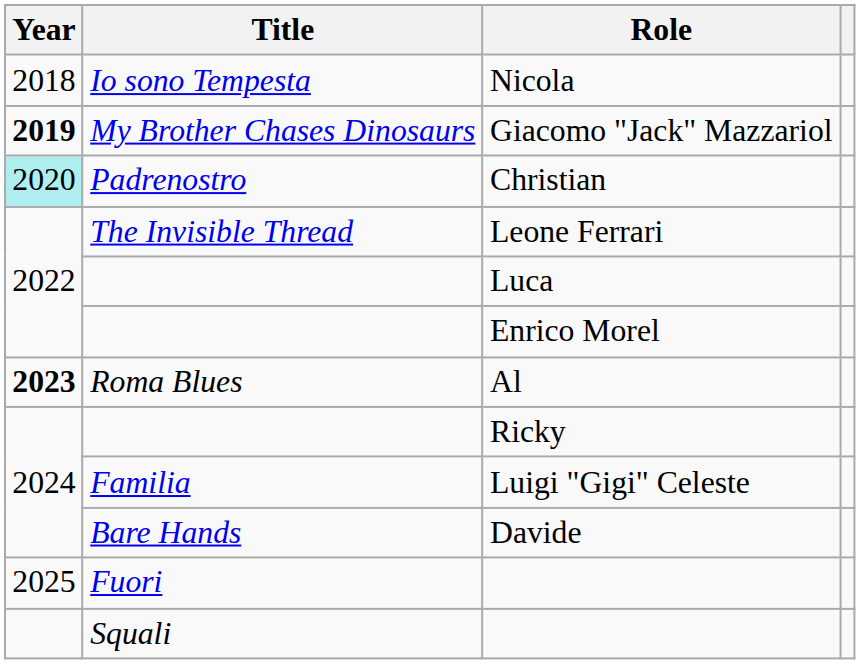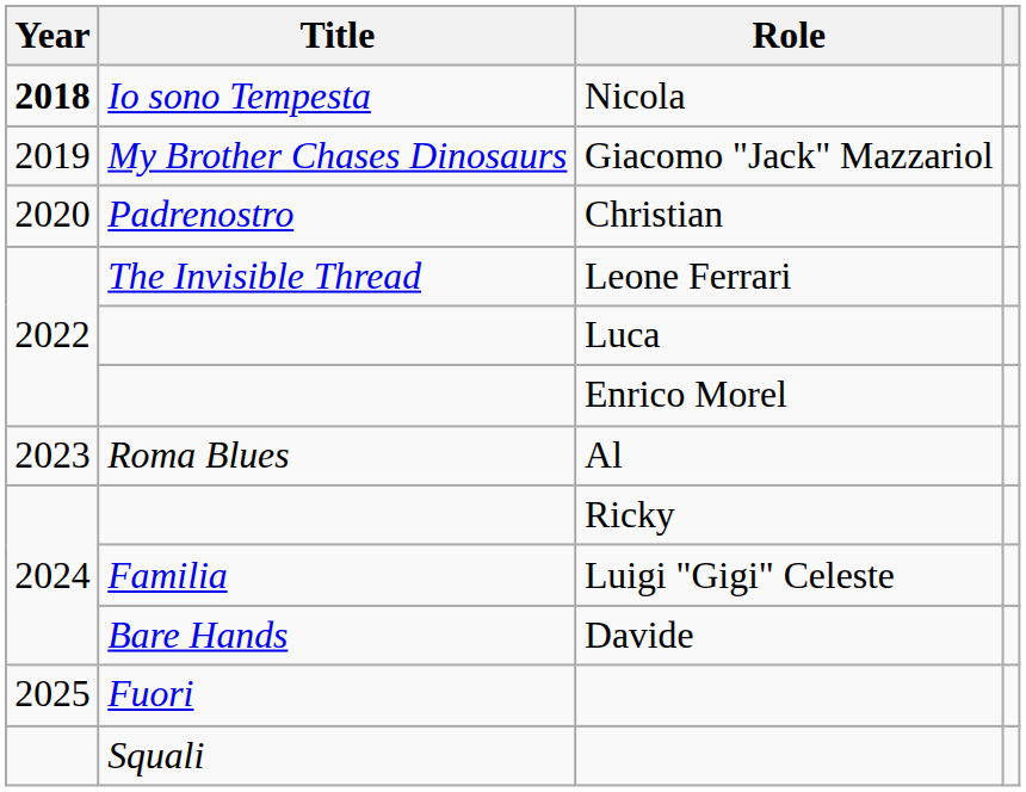Nicola | Year: normal -> bold
Giacomo "Jack" Mazzariol | Year: bold -> normal
Christian | Year: paleturquoise background -> no background
Al | Year: bold -> normal
